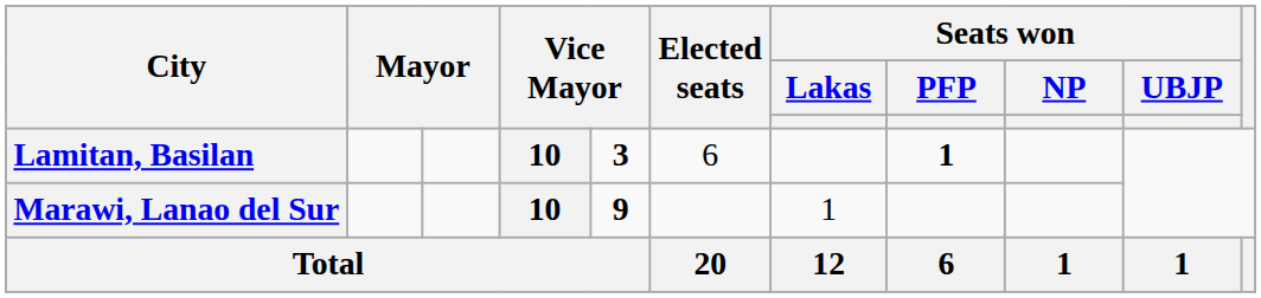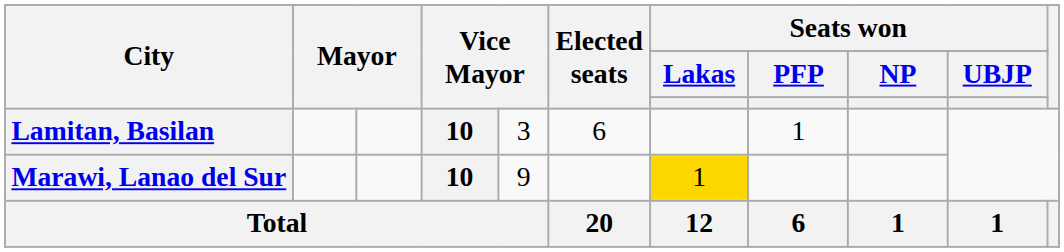Lamitan, Basilan | column 5: bold -> normal
Lamitan, Basilan | Seats won / PFP: bold -> normal
Marawi, Lanao del Sur | column 5: bold -> normal
Marawi, Lanao del Sur | Seats won / Lakas: no background -> gold background
